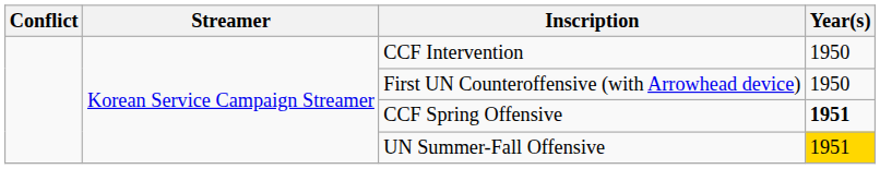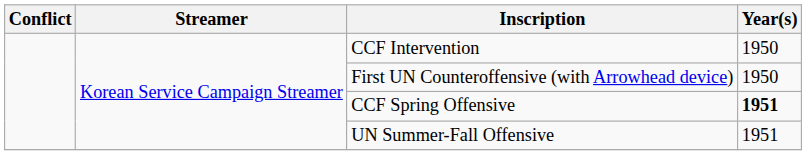UN Summer-Fall Offensive | Year(s): gold background -> no background
